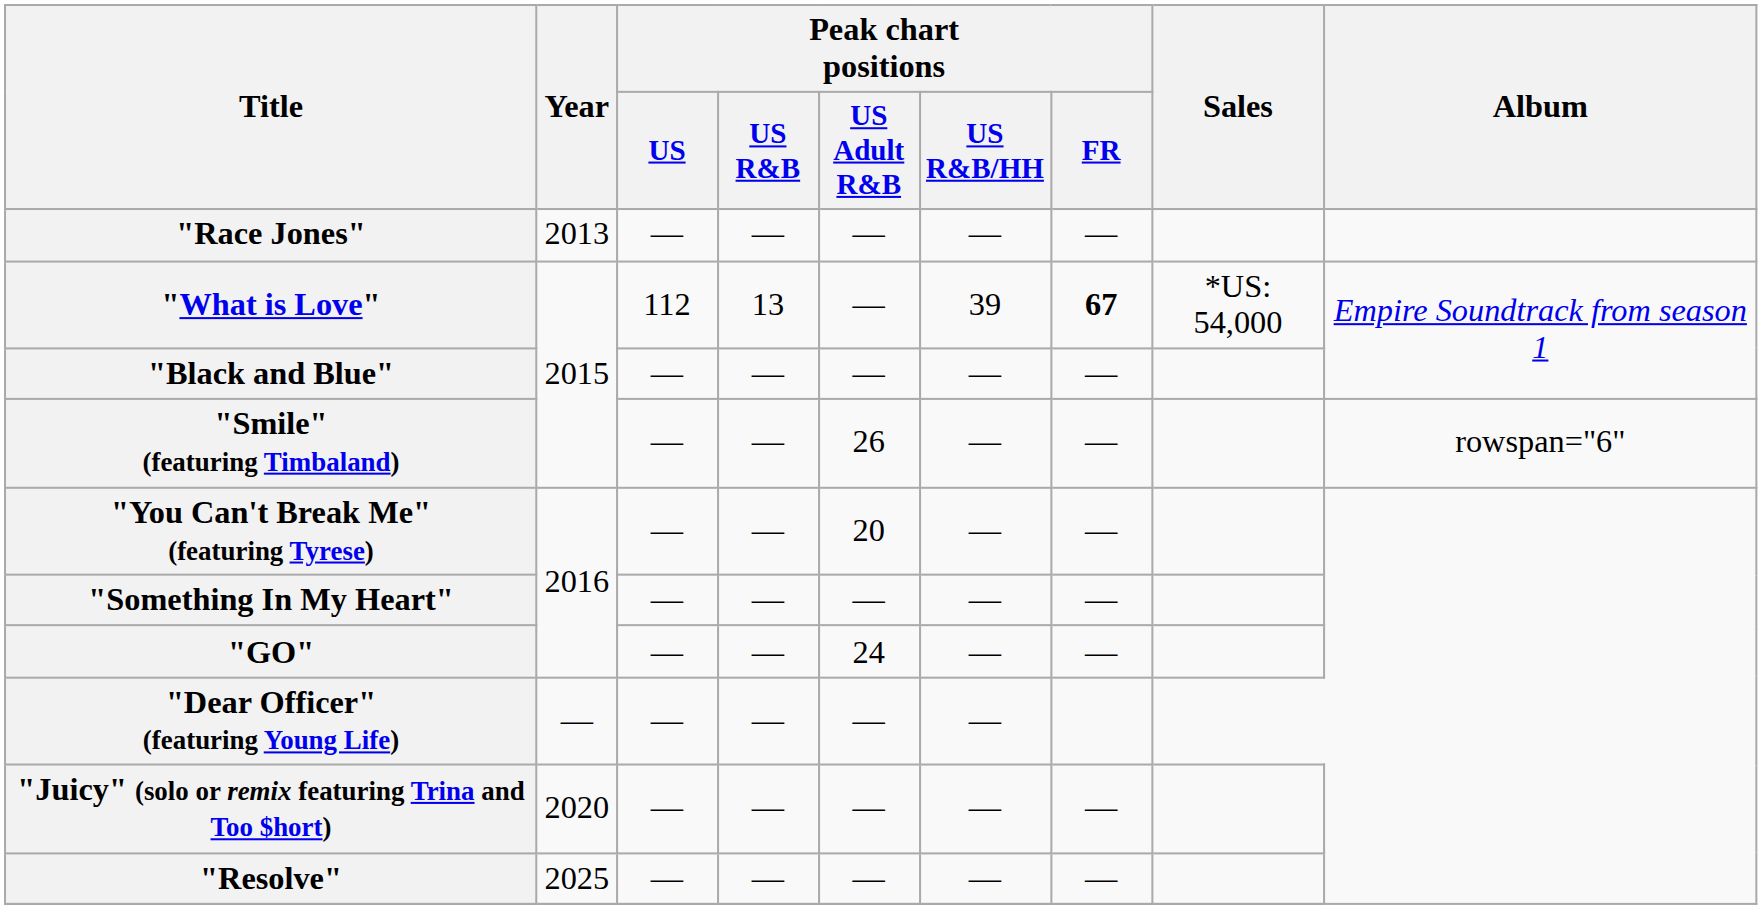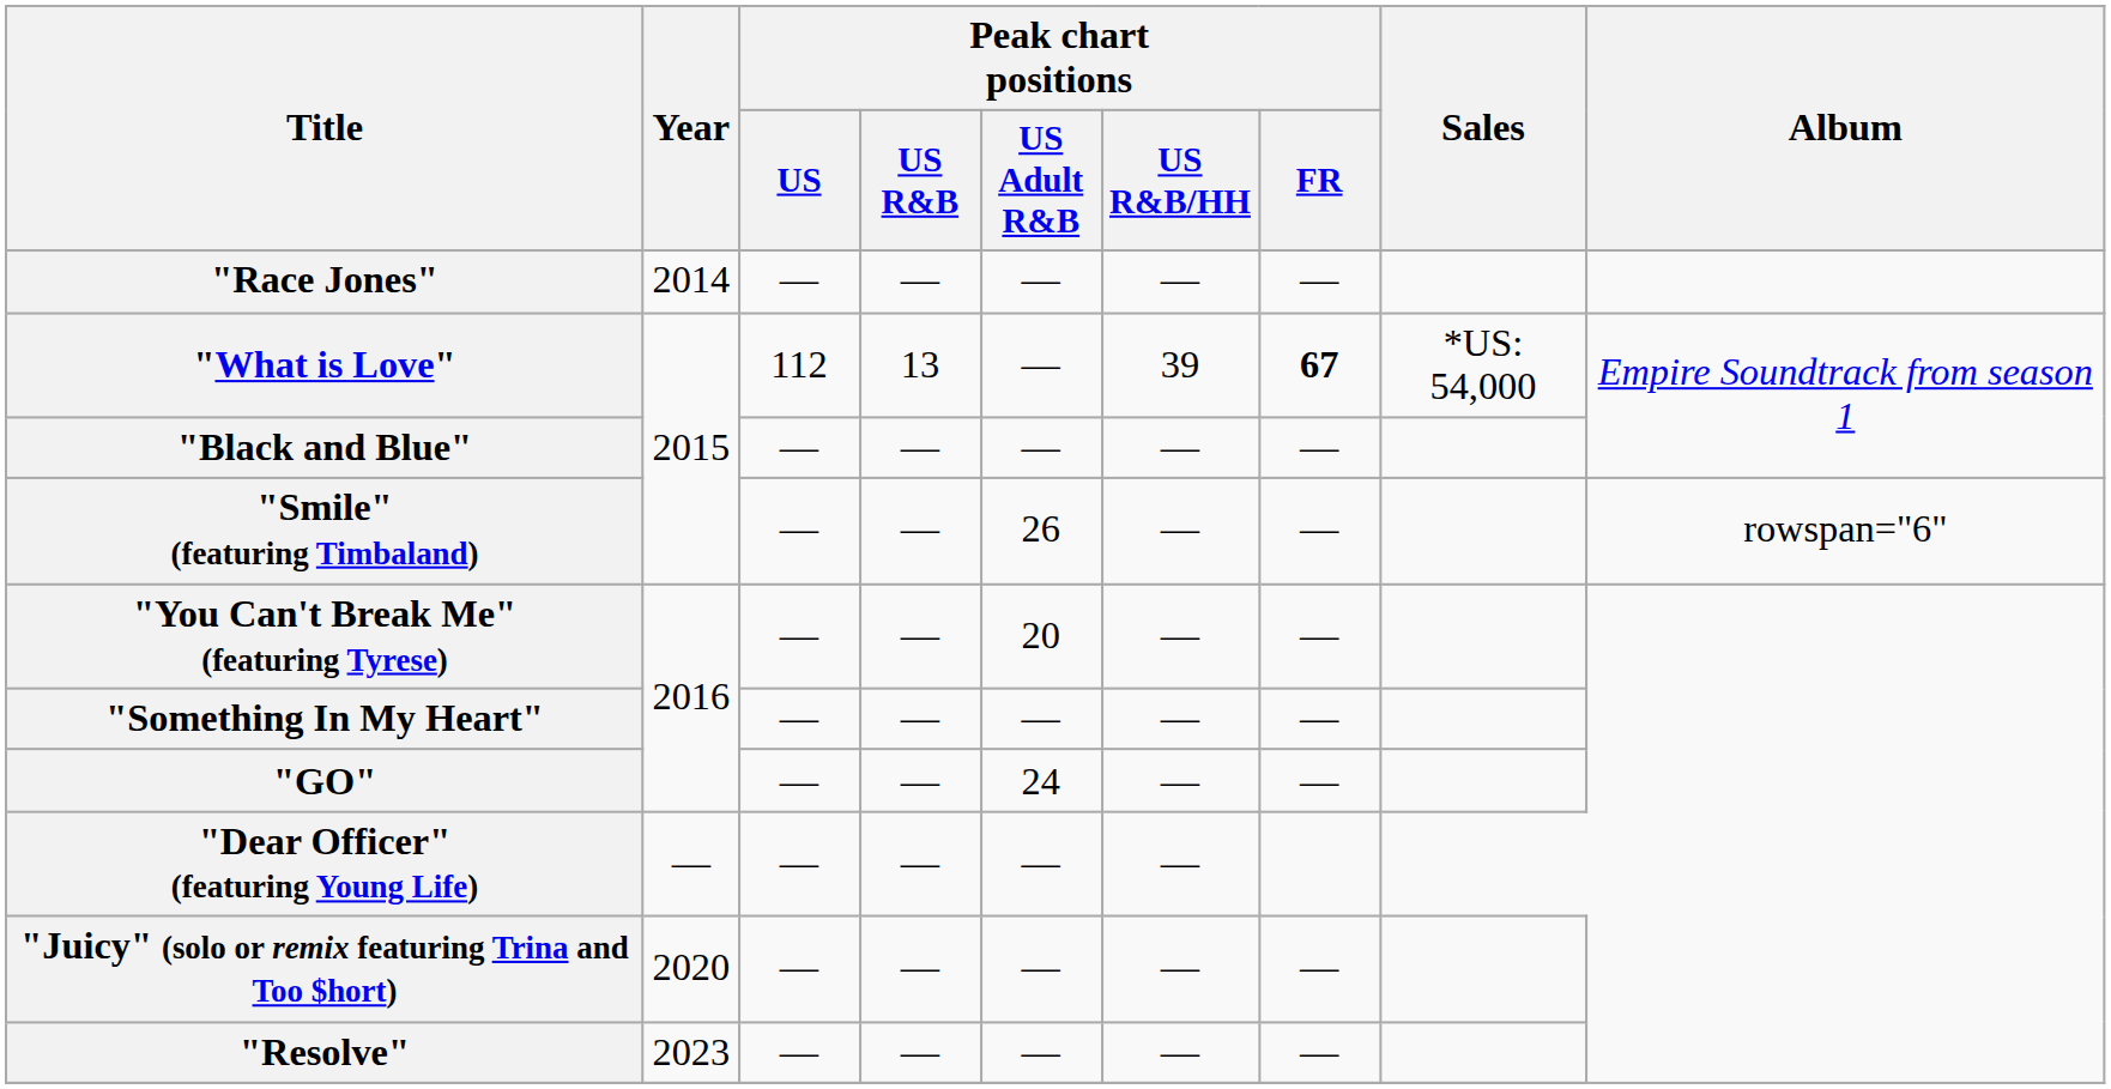"Race Jones" | Year: 2013 -> 2014
"Resolve" | Year: 2025 -> 2023
